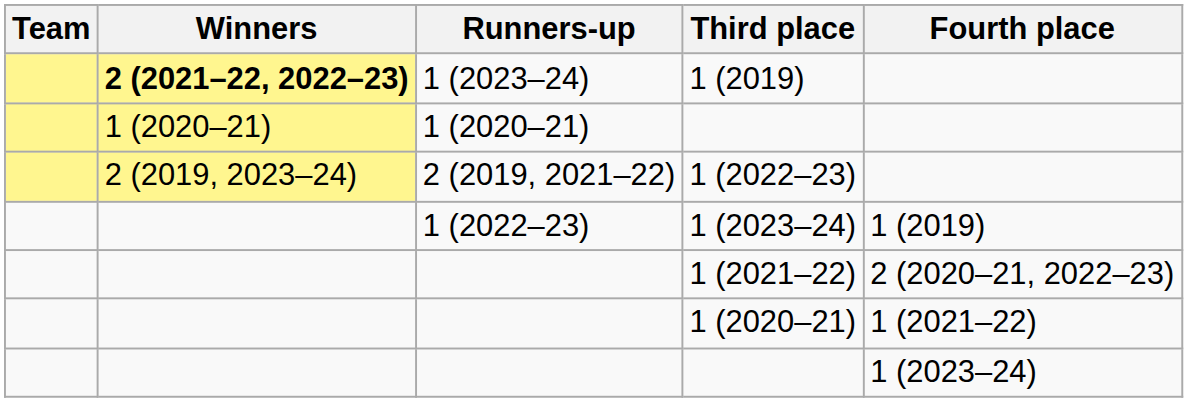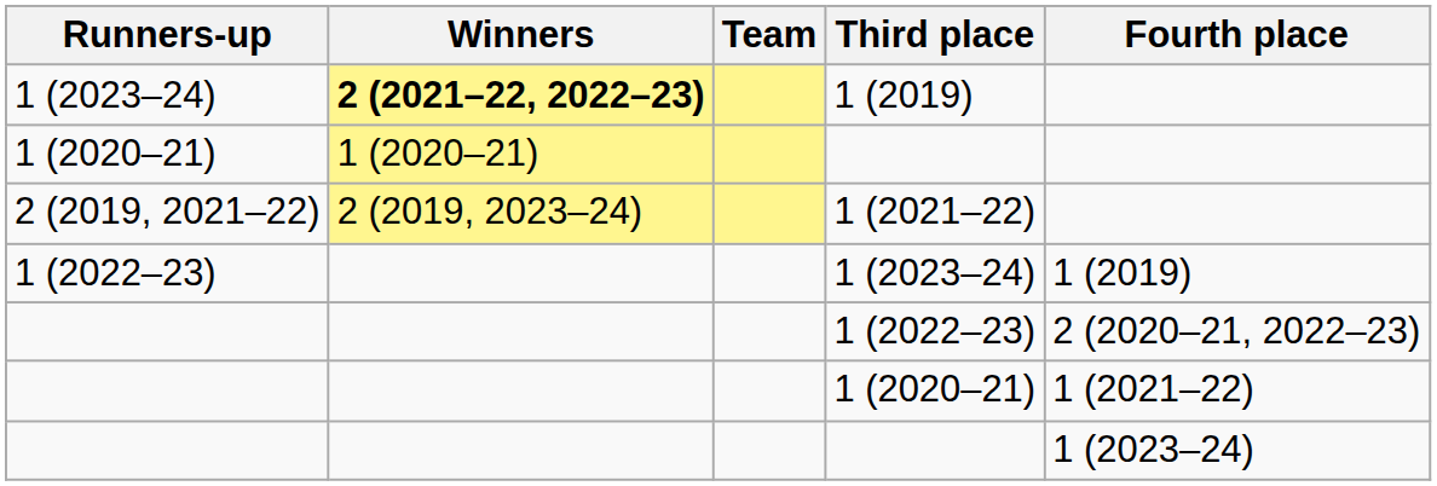columns swapped: Team <-> Runners-up
row 4 | Third place: 1 (2022–23) -> 1 (2021–22)
row 6 | Third place: 1 (2021–22) -> 1 (2022–23)
